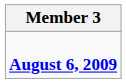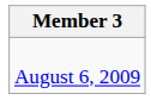row 2 | column 1: bold -> normal
